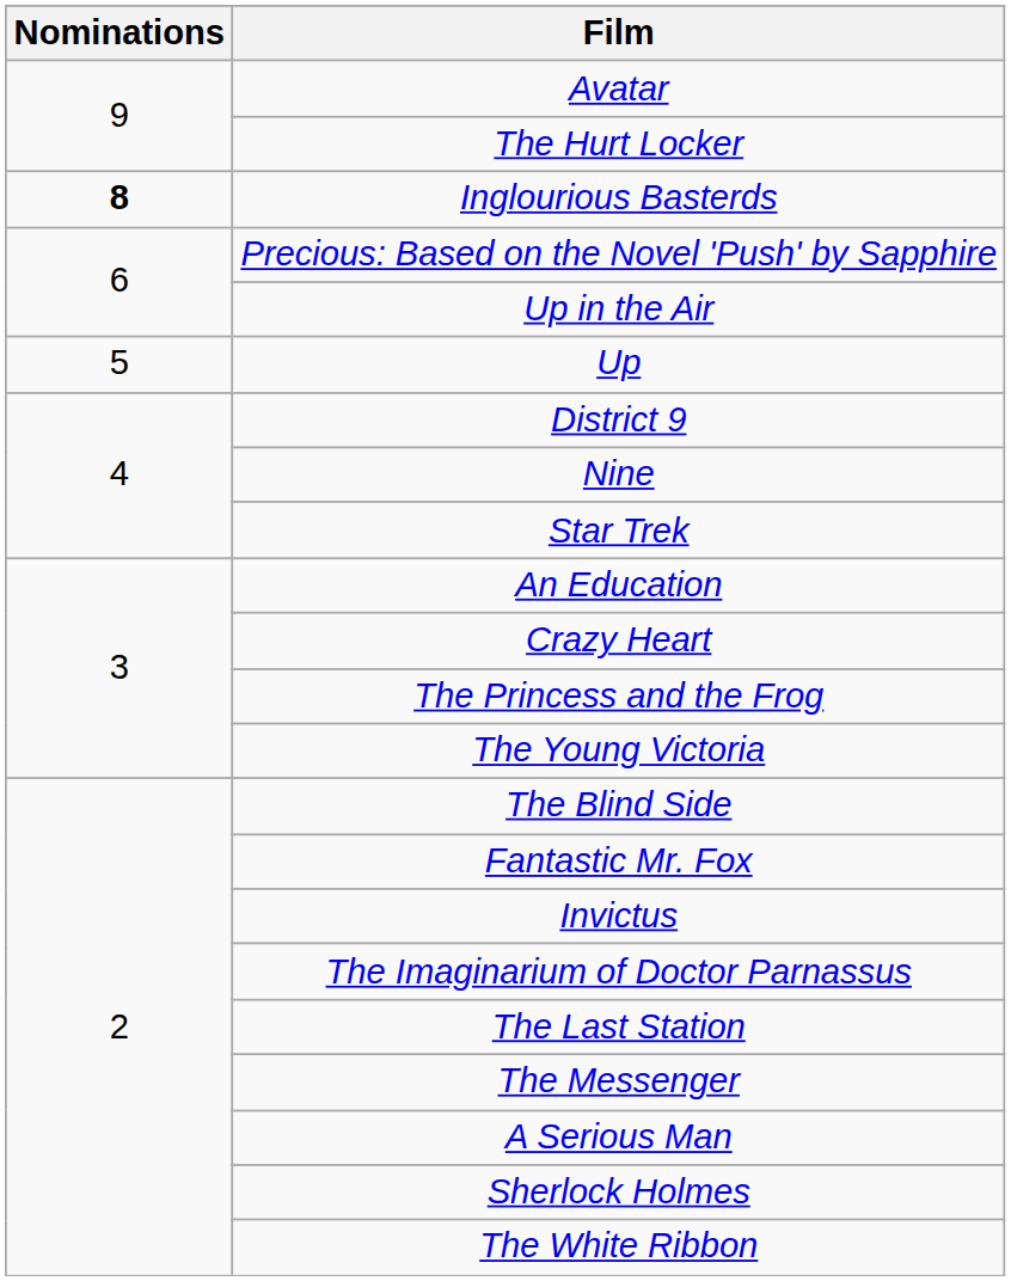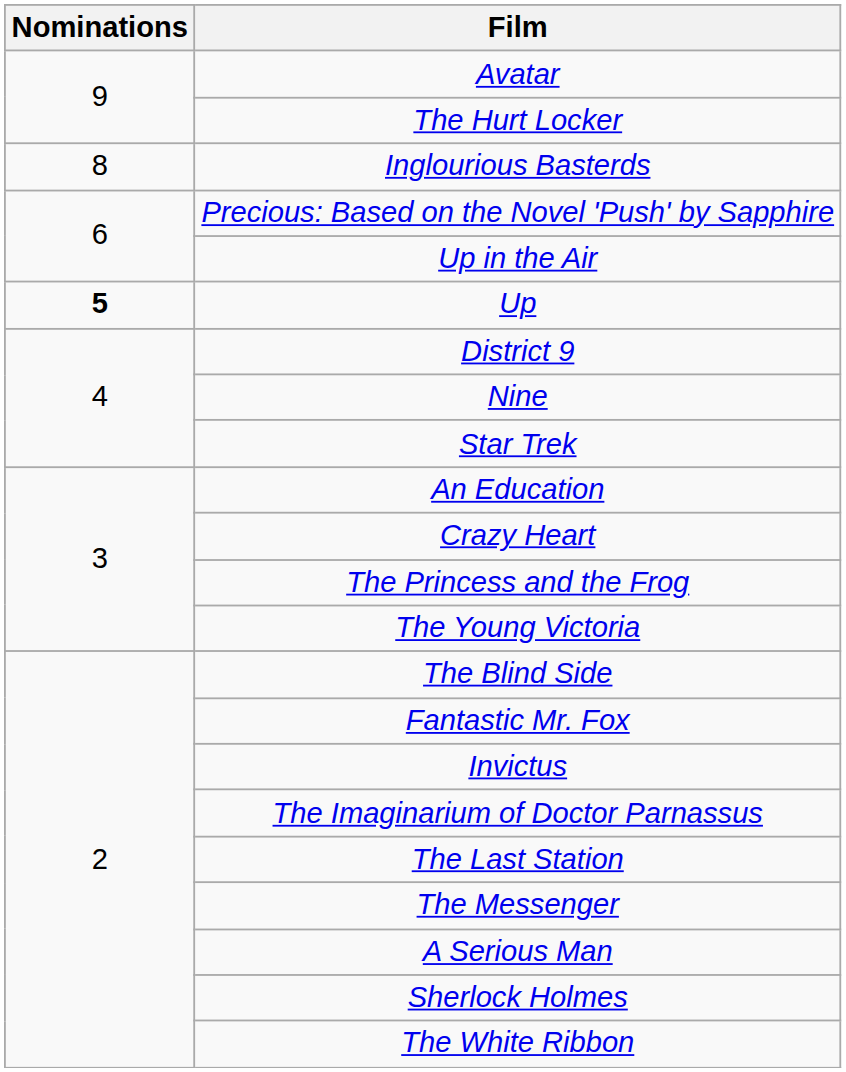Inglourious Basterds | Nominations: bold -> normal
Up | Nominations: normal -> bold
